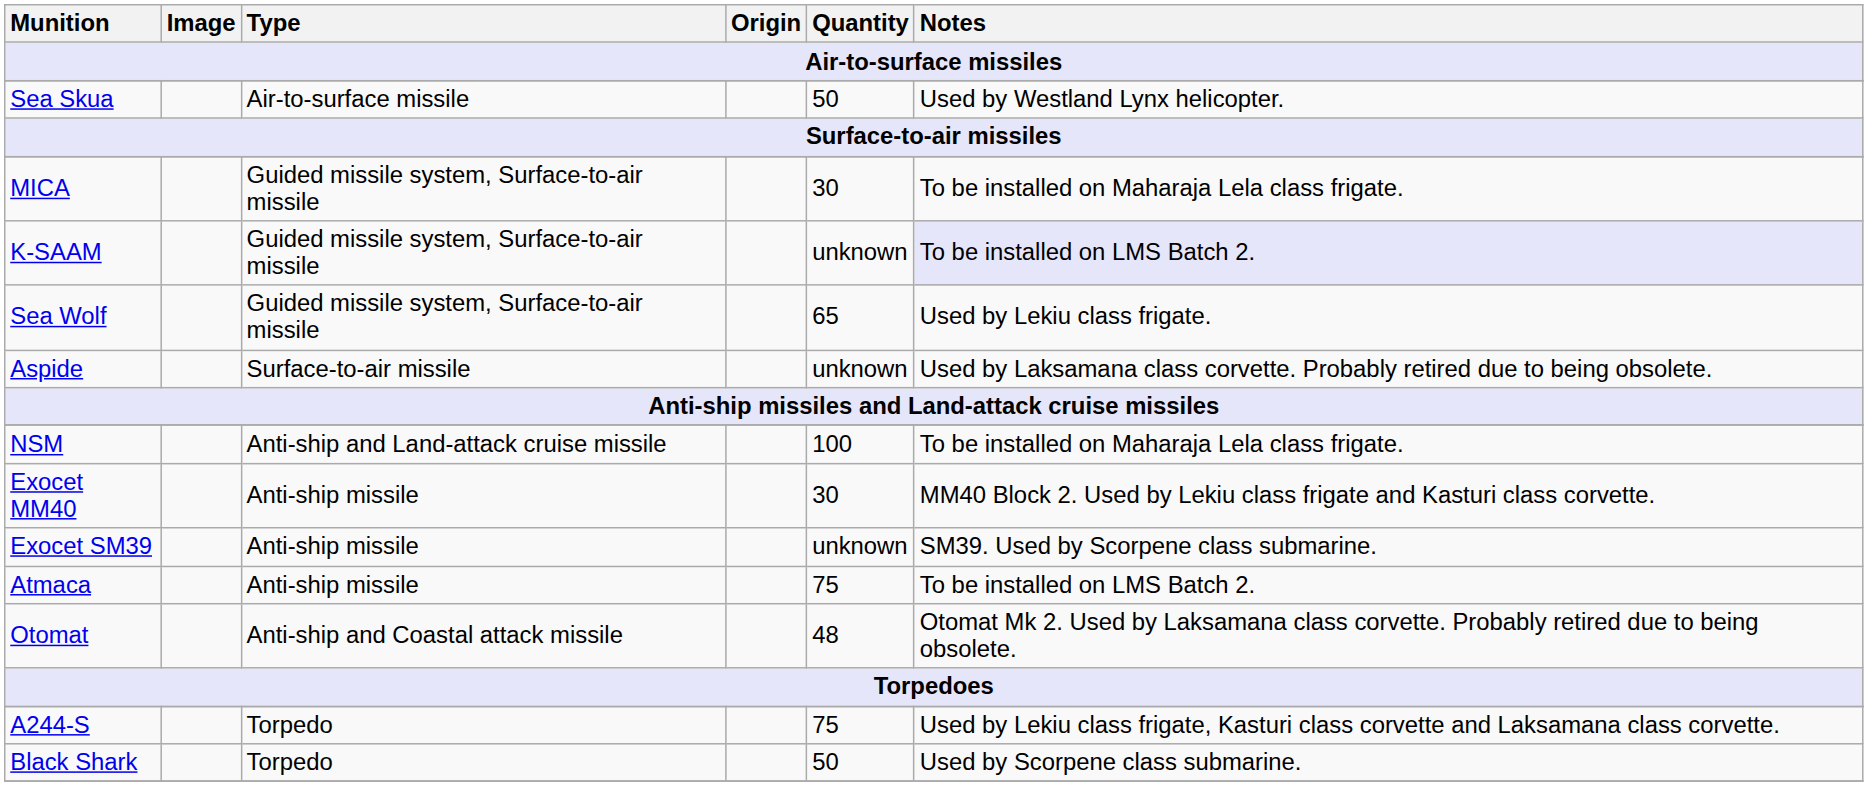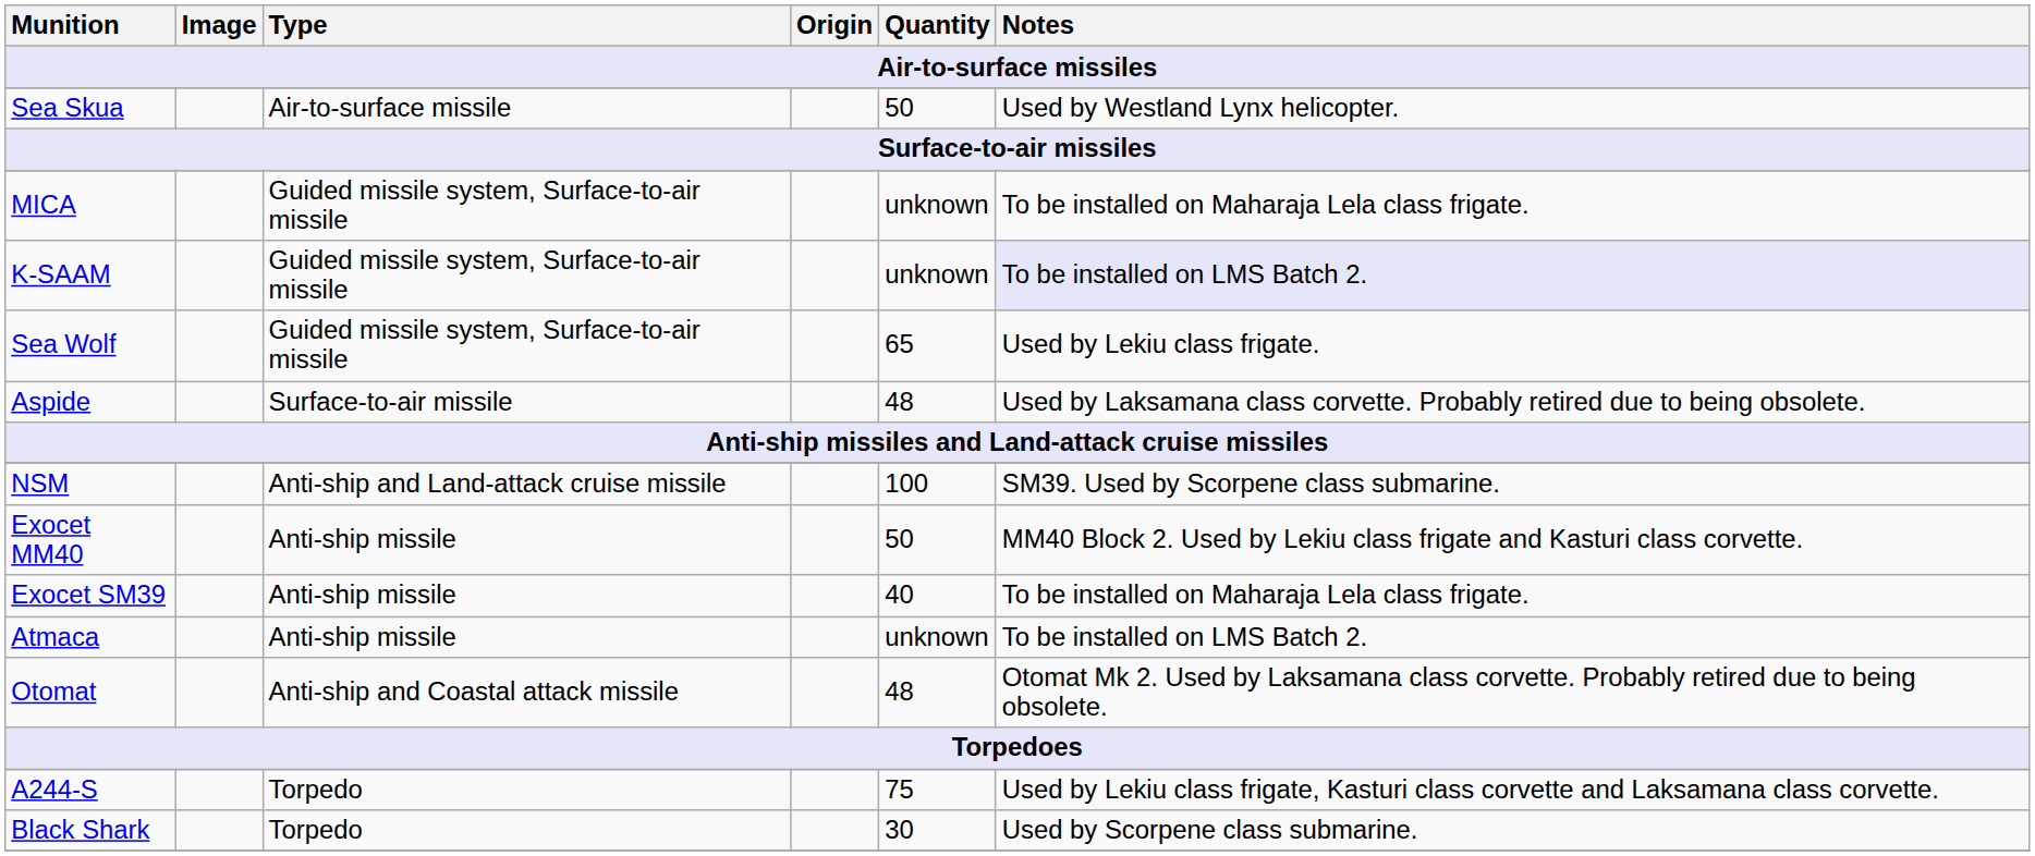MICA | Quantity: 30 -> unknown
Aspide | Quantity: unknown -> 48
NSM | Notes: To be installed on Maharaja Lela class frigate. -> SM39. Used by Scorpene class submarine.
Exocet MM40 | Quantity: 30 -> 50
Exocet SM39 | Quantity: unknown -> 40
Exocet SM39 | Notes: SM39. Used by Scorpene class submarine. -> To be installed on Maharaja Lela class frigate.
Atmaca | Quantity: 75 -> unknown
Black Shark | Quantity: 50 -> 30
